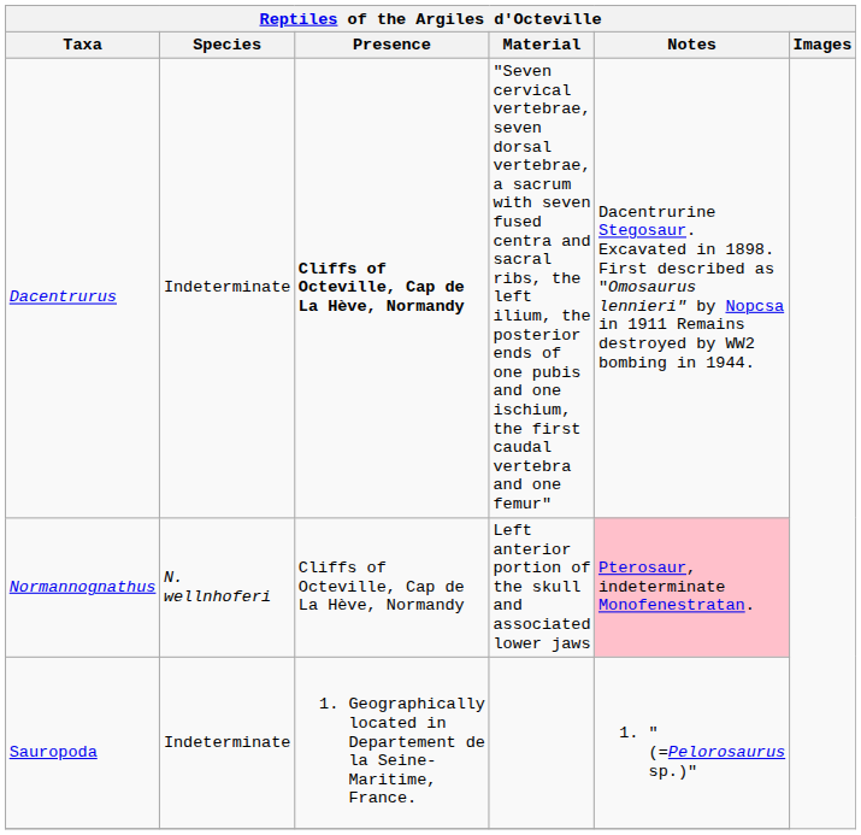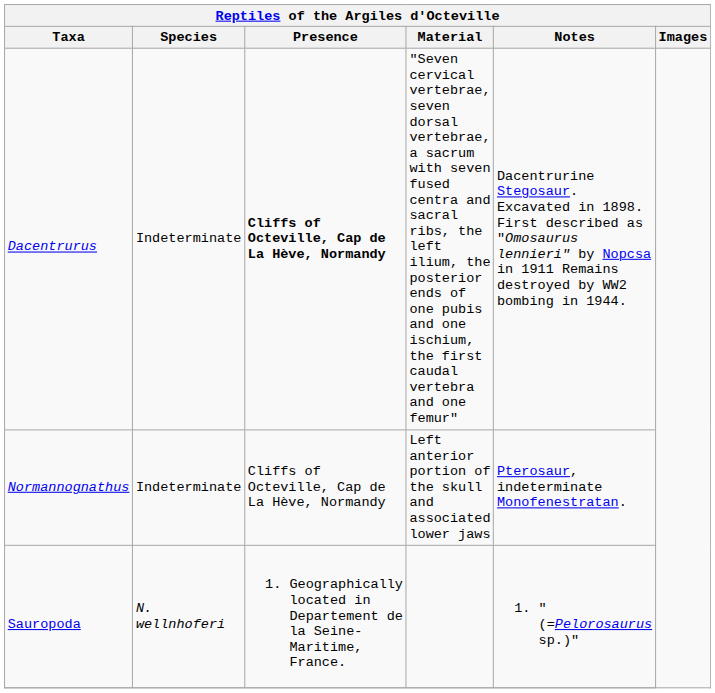Normannognathus | Species: N. wellnhoferi -> Indeterminate
Normannognathus | Notes: pink background -> no background
Sauropoda | Species: Indeterminate -> N. wellnhoferi
